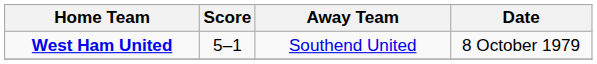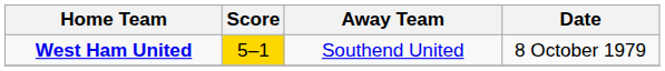West Ham United | Score: no background -> gold background
